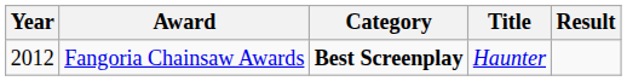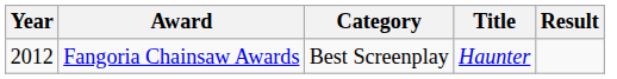Fangoria Chainsaw Awards | Category: bold -> normal
